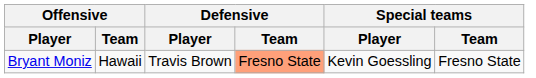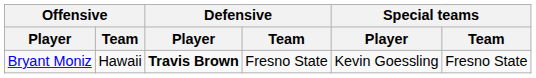Bryant Moniz | Defensive / Player: normal -> bold
Bryant Moniz | Defensive / Team: lightsalmon background -> no background
